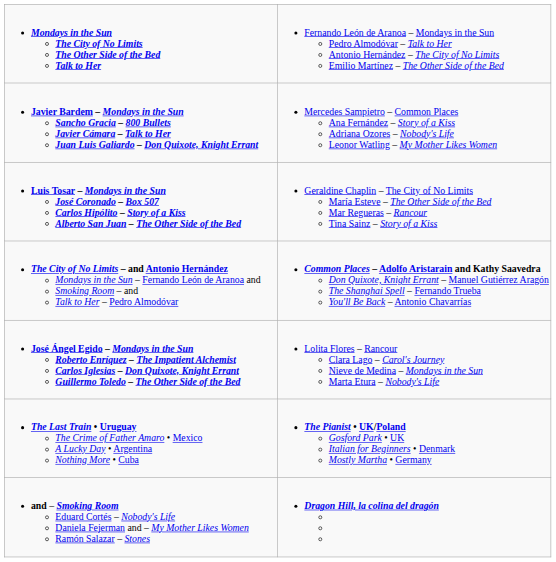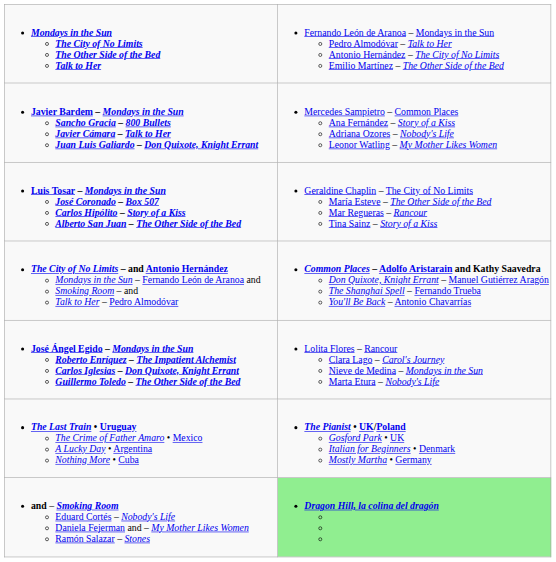row 7 | column 2: no background -> lightgreen background
